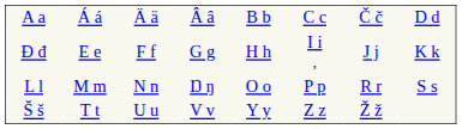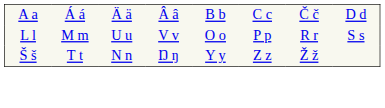- row: Đ đ | E e | F f | G g | H h | I i , | J j | K k
L l | column 3: N n -> U u
L l | column 4: Ŋ ŋ -> V v
Š š | column 3: U u -> N n
Š š | column 4: V v -> Ŋ ŋ
